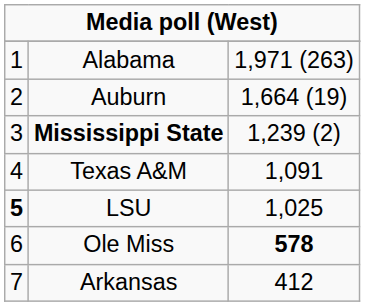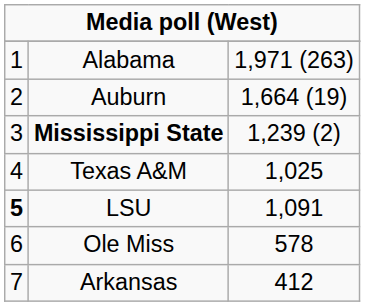Texas A&M | column 3: 1,091 -> 1,025
LSU | column 3: 1,025 -> 1,091
Ole Miss | column 3: bold -> normal
